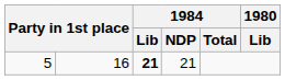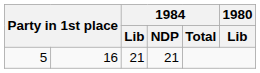5 | 1984 / Lib: bold -> normal
